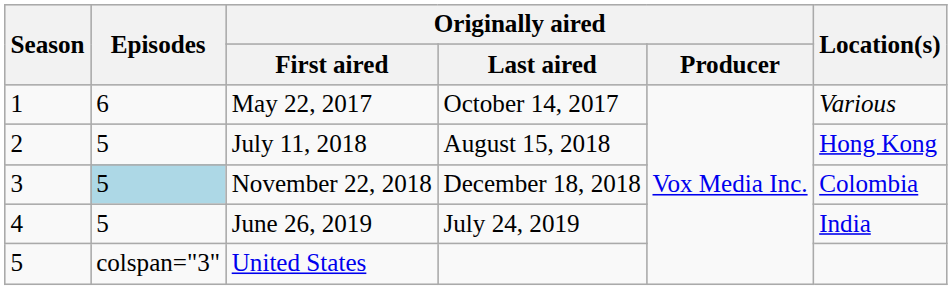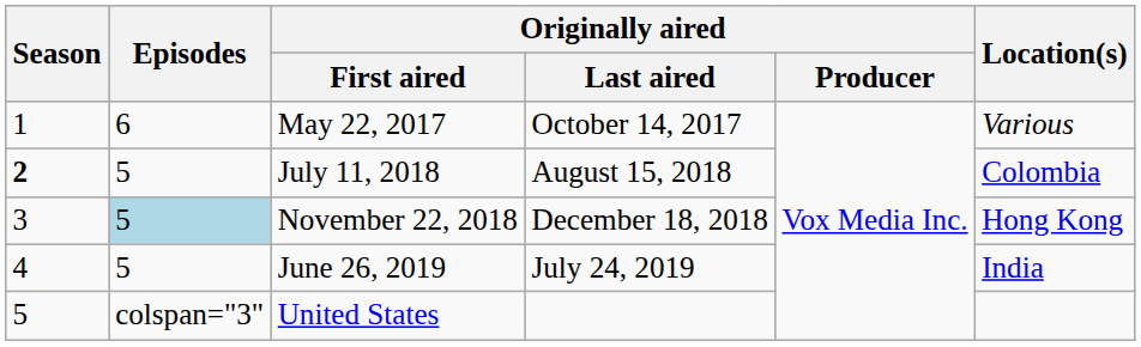July 11, 2018 | Season: normal -> bold
July 11, 2018 | Location(s): Hong Kong -> Colombia
November 22, 2018 | Location(s): Colombia -> Hong Kong
